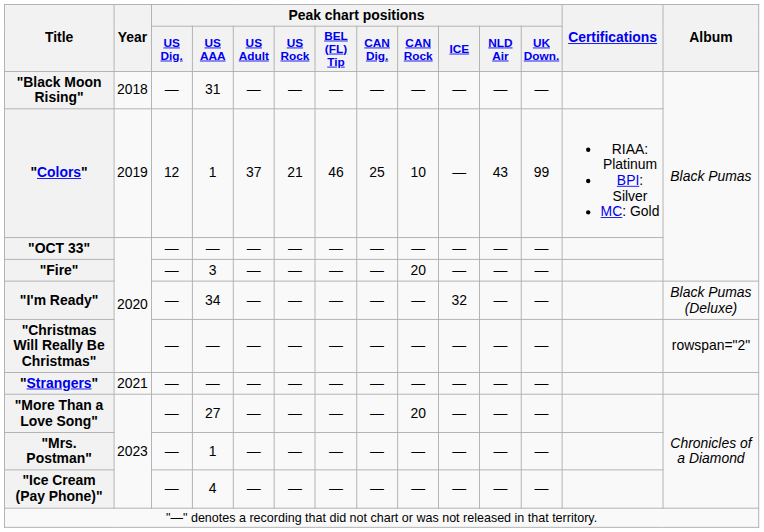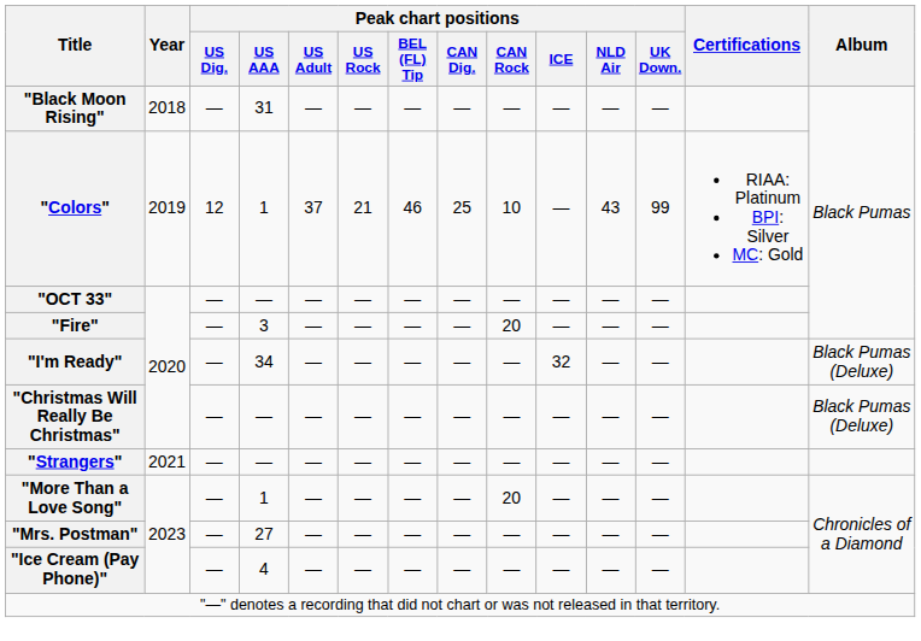"Christmas Will Really Be Christmas" | Album: rowspan="2" -> Black Pumas (Deluxe)
"More Than a Love Song" | Peak chart positions / US AAA: 27 -> 1
"Mrs. Postman" | Peak chart positions / US AAA: 1 -> 27
